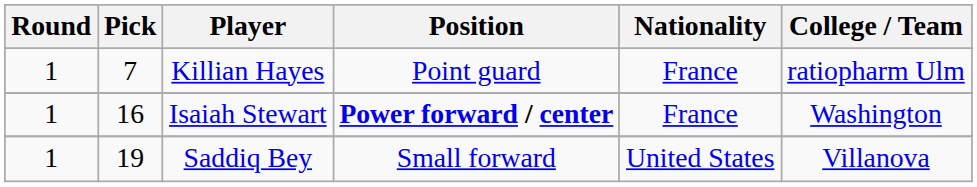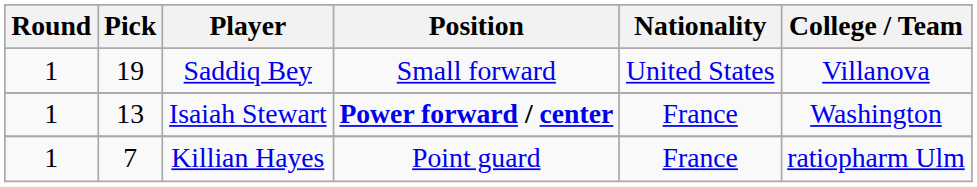rows swapped: Killian Hayes <-> Saddiq Bey
Isaiah Stewart | Pick: 16 -> 13
